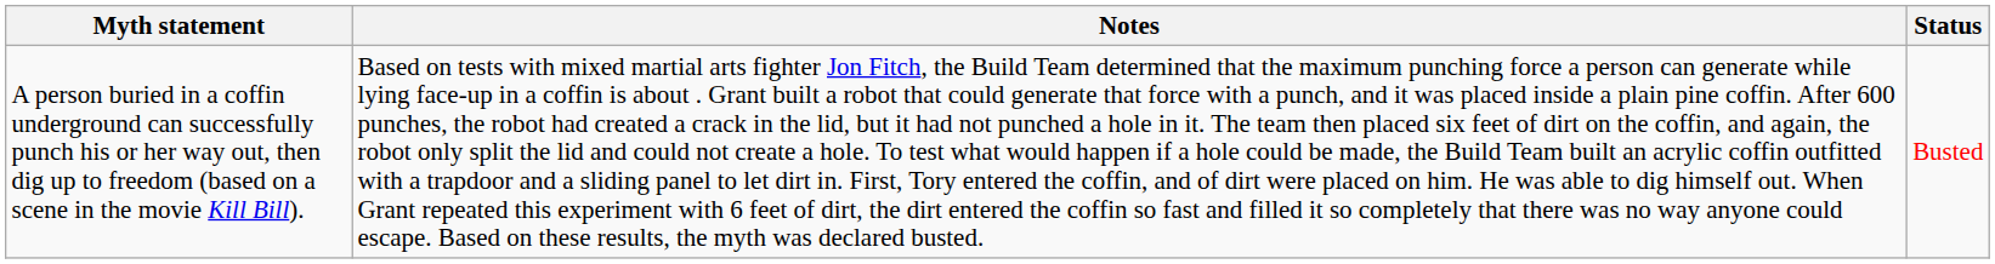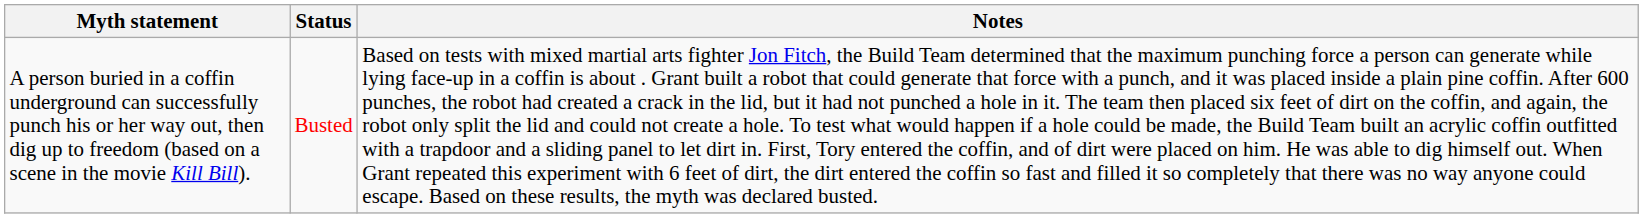columns swapped: Status <-> Notes
